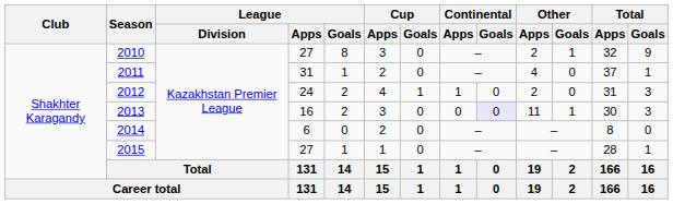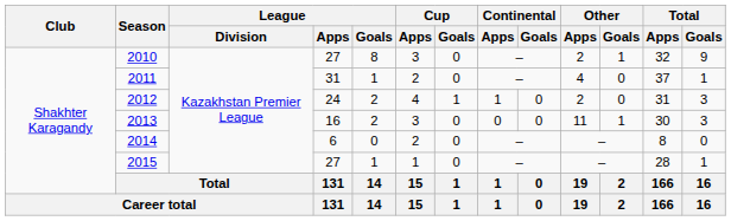2013 | Continental / Goals: lavender background -> no background
